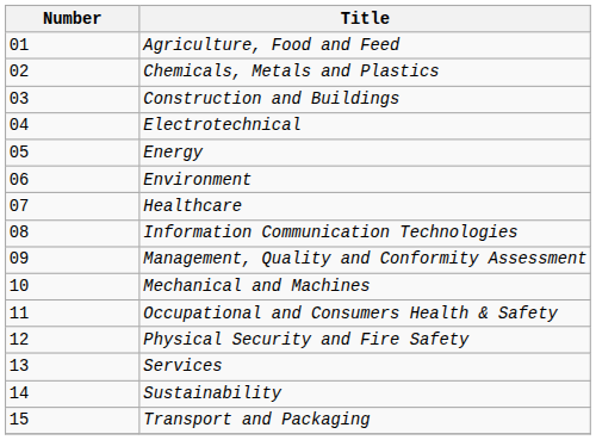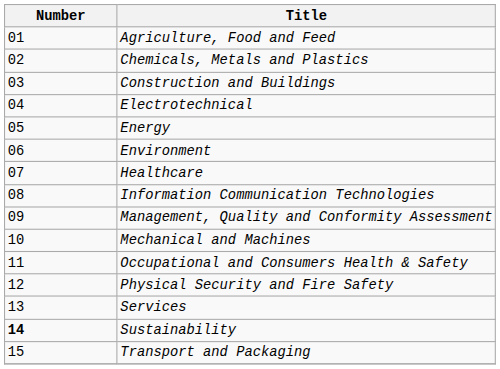Sustainability | Number: normal -> bold
